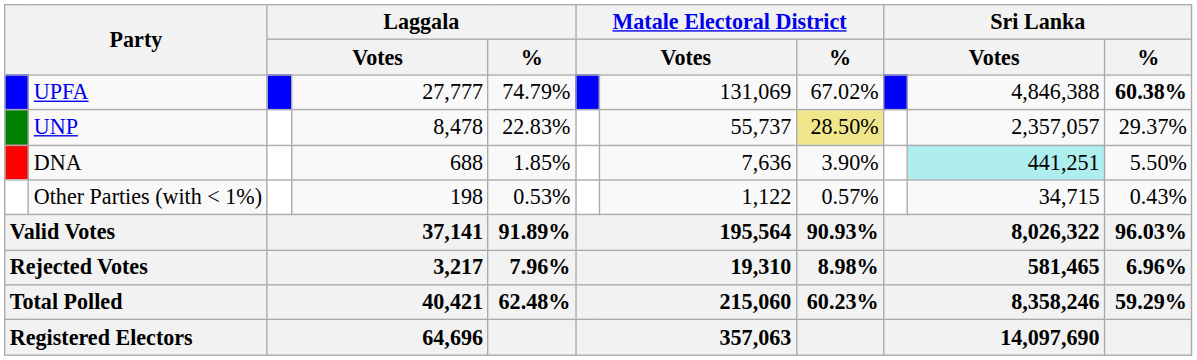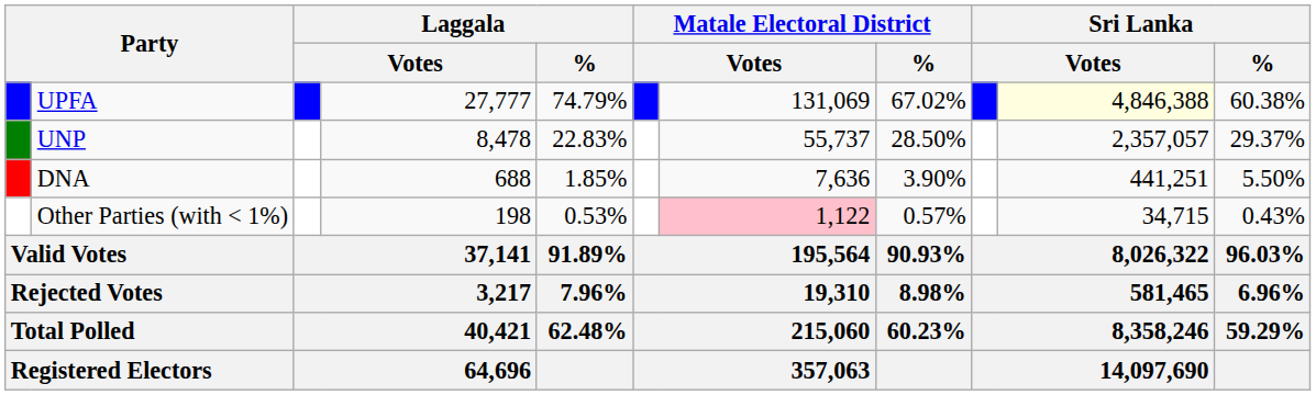UPFA | column 10: no background -> lightyellow background
UPFA | Sri Lanka / %: bold -> normal
UNP | Matale Electoral District / %: khaki background -> no background
DNA | column 10: paleturquoise background -> no background
Other Parties (with < 1%) | column 7: no background -> pink background
